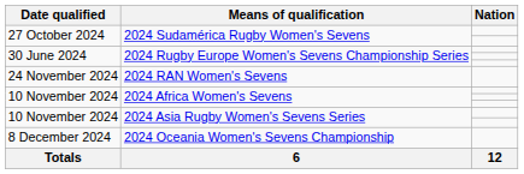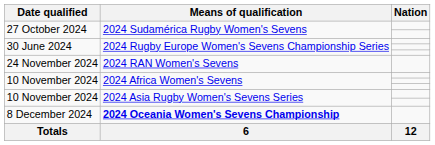2024 Oceania Women's Sevens Championship | Means of qualification: normal -> bold
